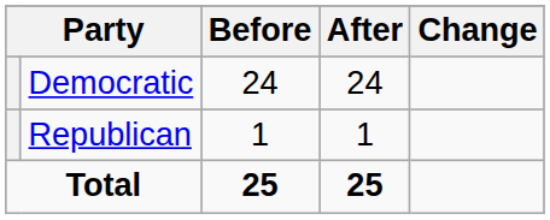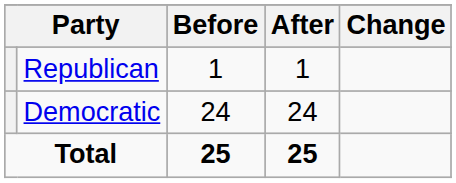rows swapped: Democratic <-> Republican
